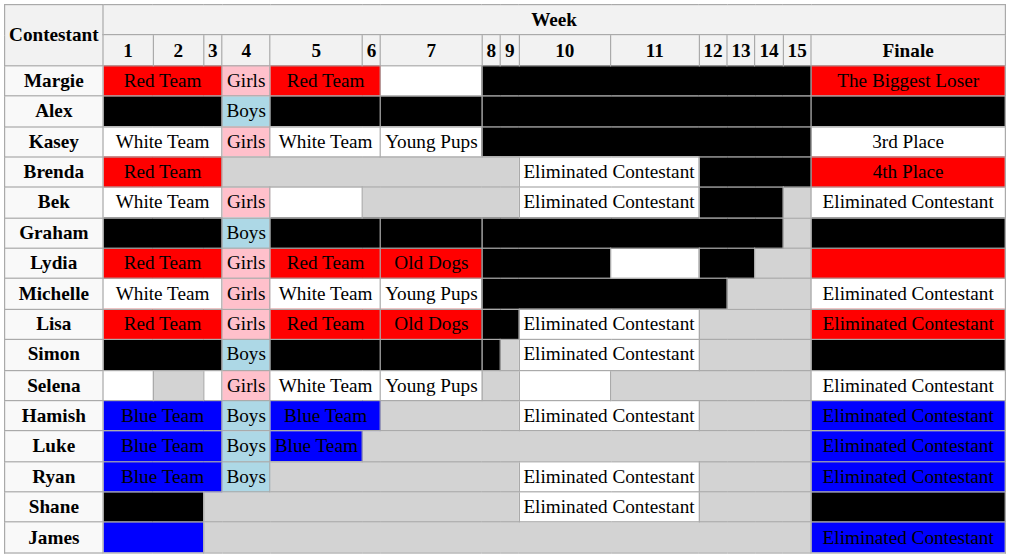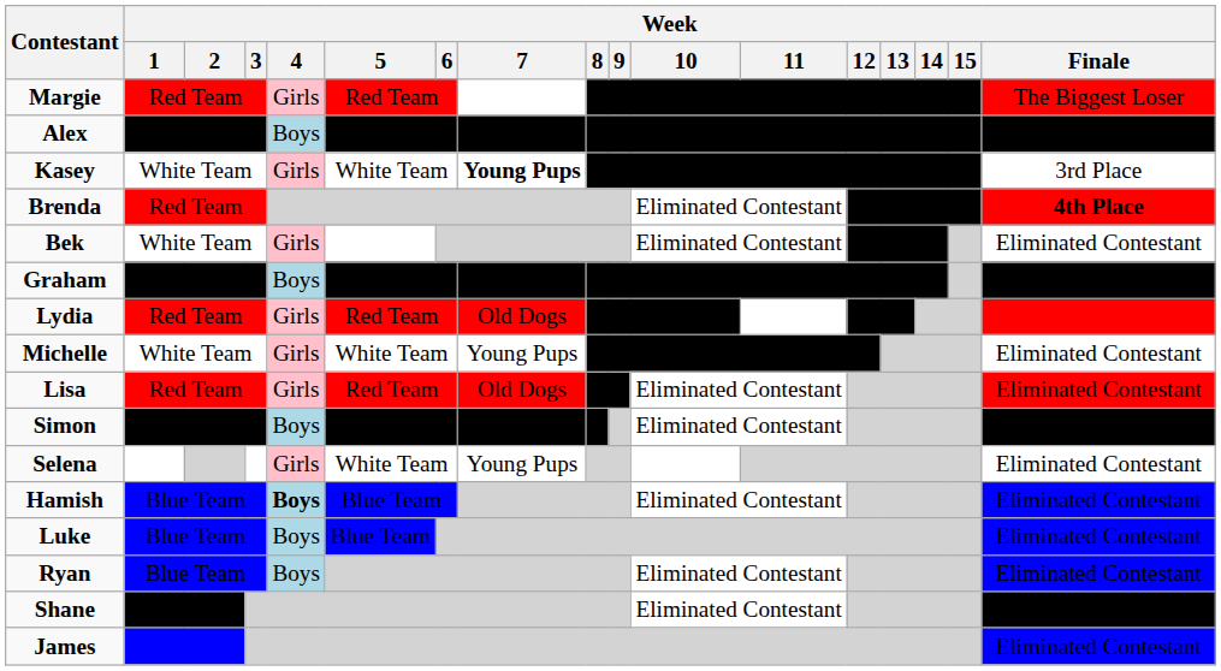Kasey | Week / 7: normal -> bold
Brenda | Week / Finale: normal -> bold
Graham | Week / Finale: bold -> normal
Hamish | Week / 4: normal -> bold
